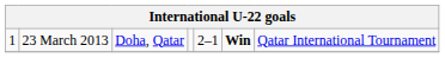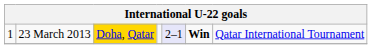23 March 2013 | column 3: no background -> gold background
23 March 2013 | column 5: no background -> lavender background
